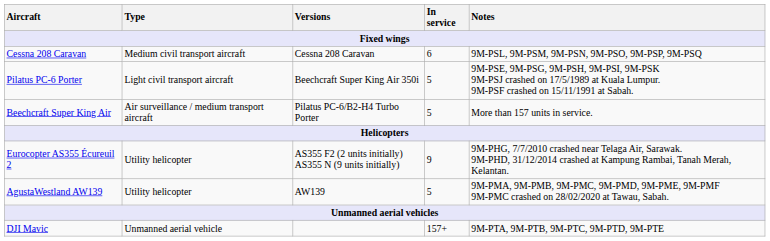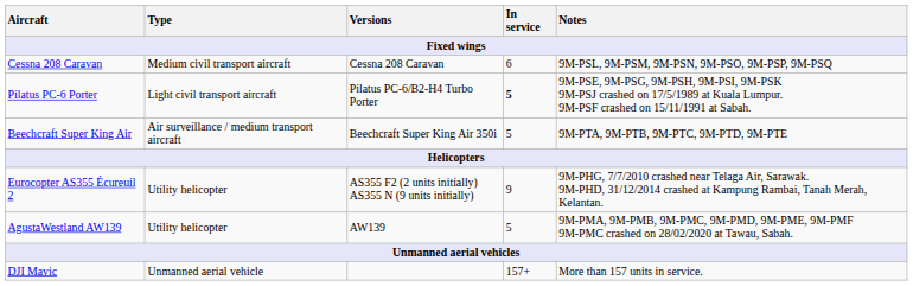Pilatus PC-6 Porter | Versions: Beechcraft Super King Air 350i -> Pilatus PC-6/B2-H4 Turbo Porter
Pilatus PC-6 Porter | In service: normal -> bold
Beechcraft Super King Air | Versions: Pilatus PC-6/B2-H4 Turbo Porter -> Beechcraft Super King Air 350i
Beechcraft Super King Air | Notes: More than 157 units in service. -> 9M-PTA, 9M-PTB, 9M-PTC, 9M-PTD, 9M-PTE
DJI Mavic | Notes: 9M-PTA, 9M-PTB, 9M-PTC, 9M-PTD, 9M-PTE -> More than 157 units in service.
